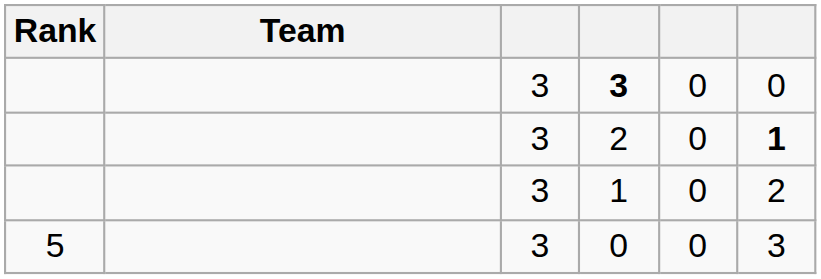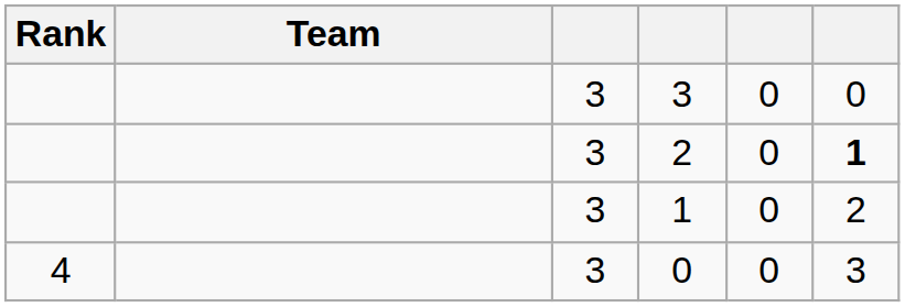row 2 | column 4: bold -> normal
row 5 | Rank: 5 -> 4
